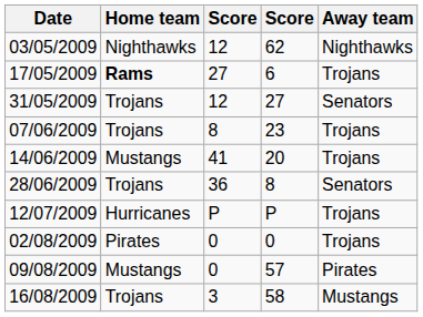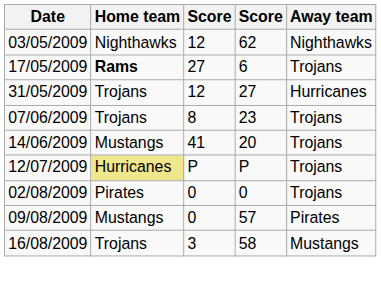31/05/2009 | Away team: Senators -> Hurricanes
- row: 28/06/2009 | Trojans | 36 | 8 | Senators
12/07/2009 | Home team: no background -> khaki background
